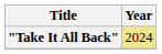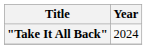row 2 | Year: khaki background -> no background
